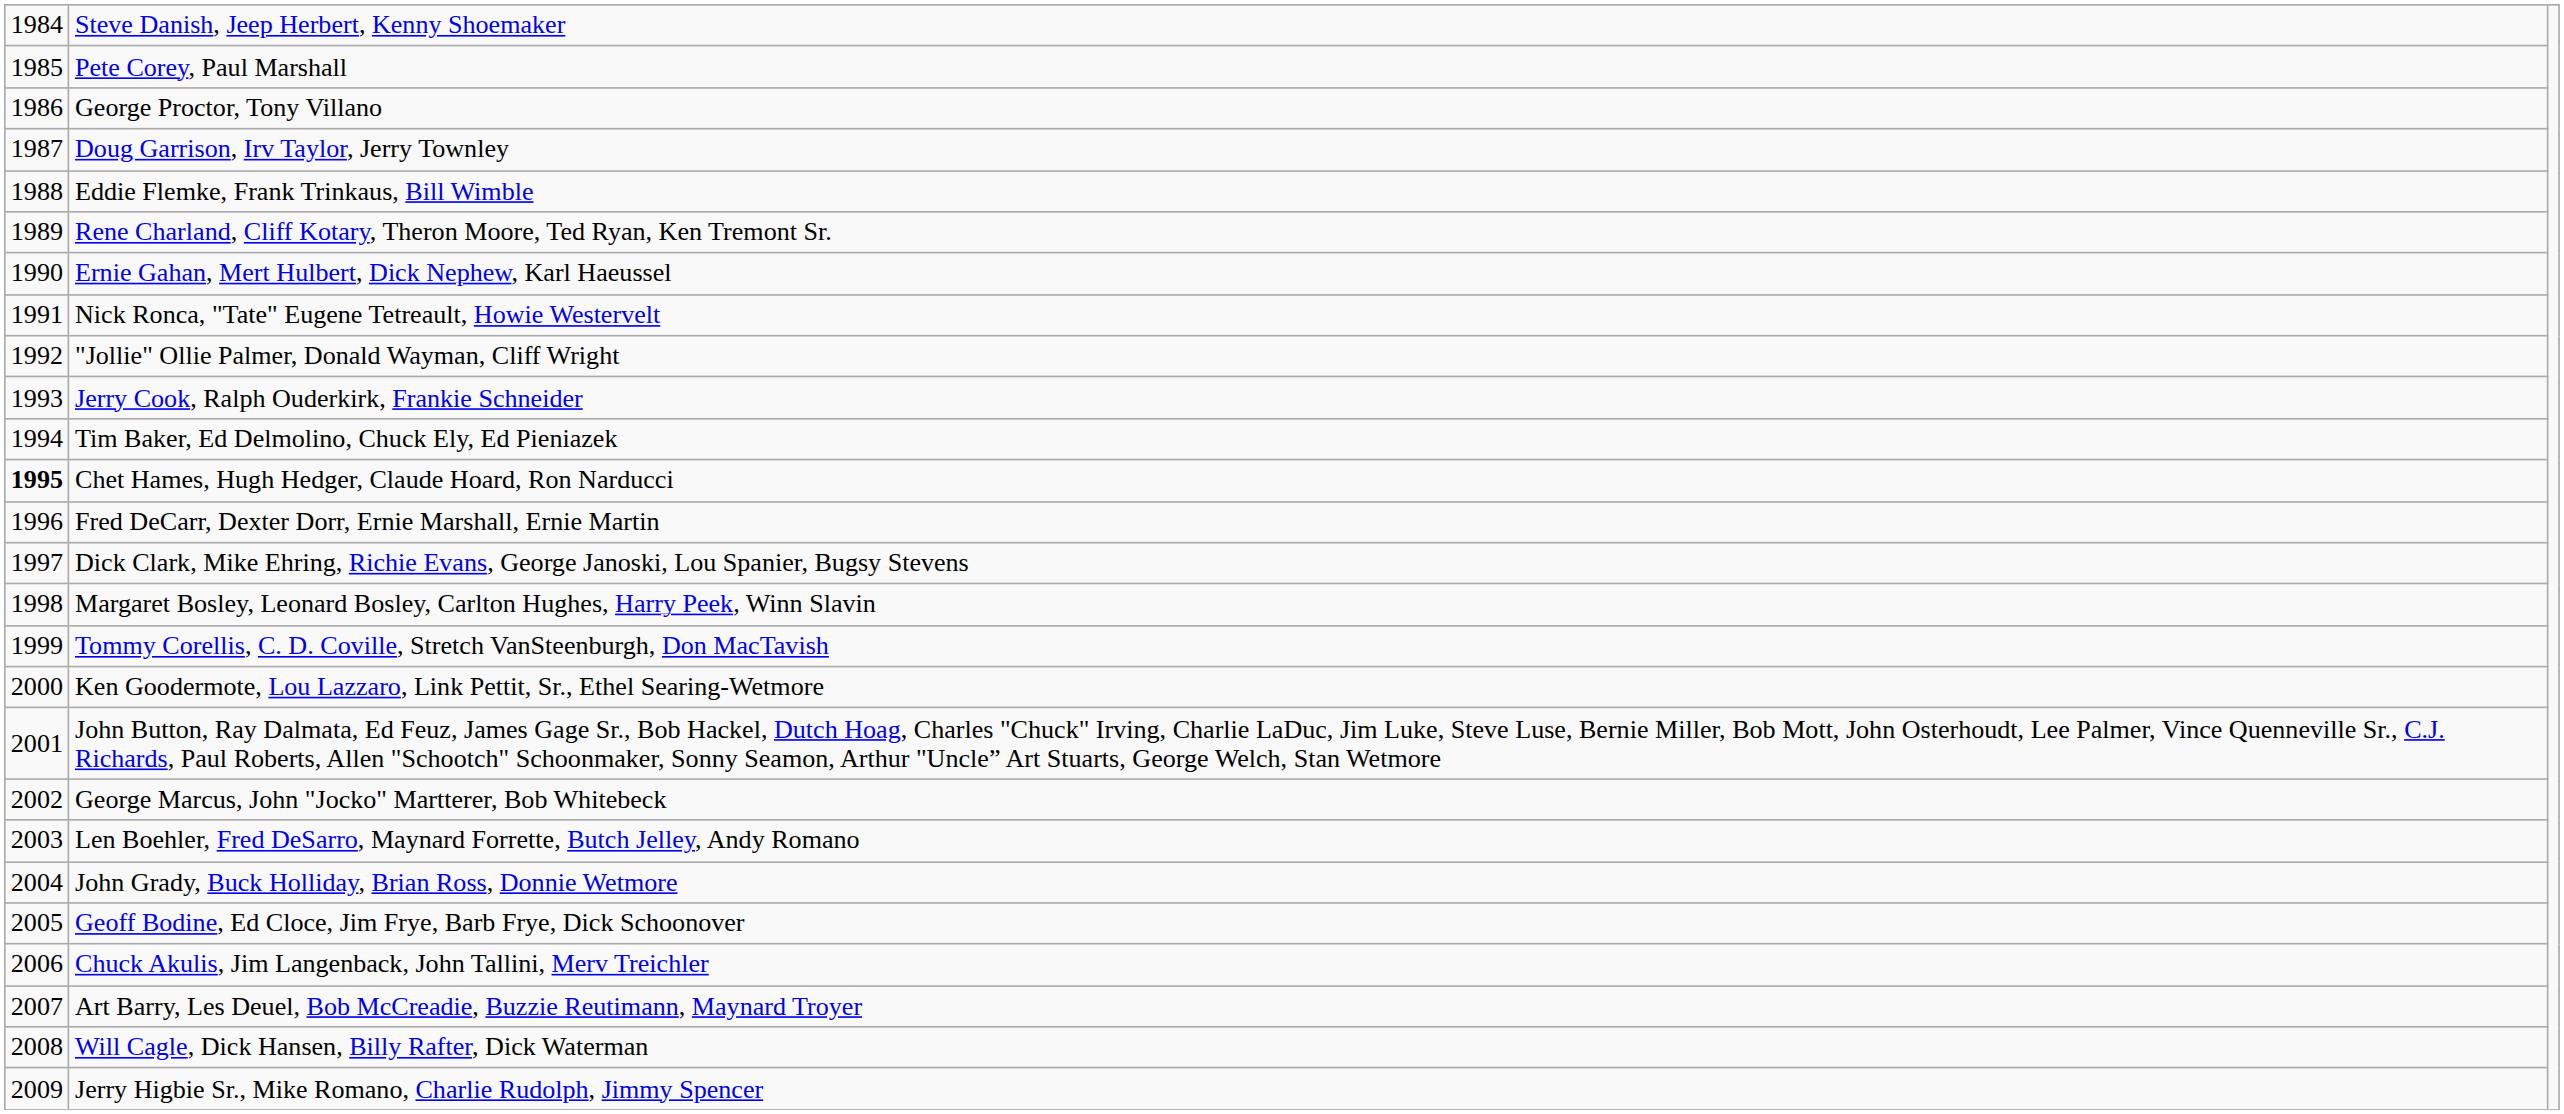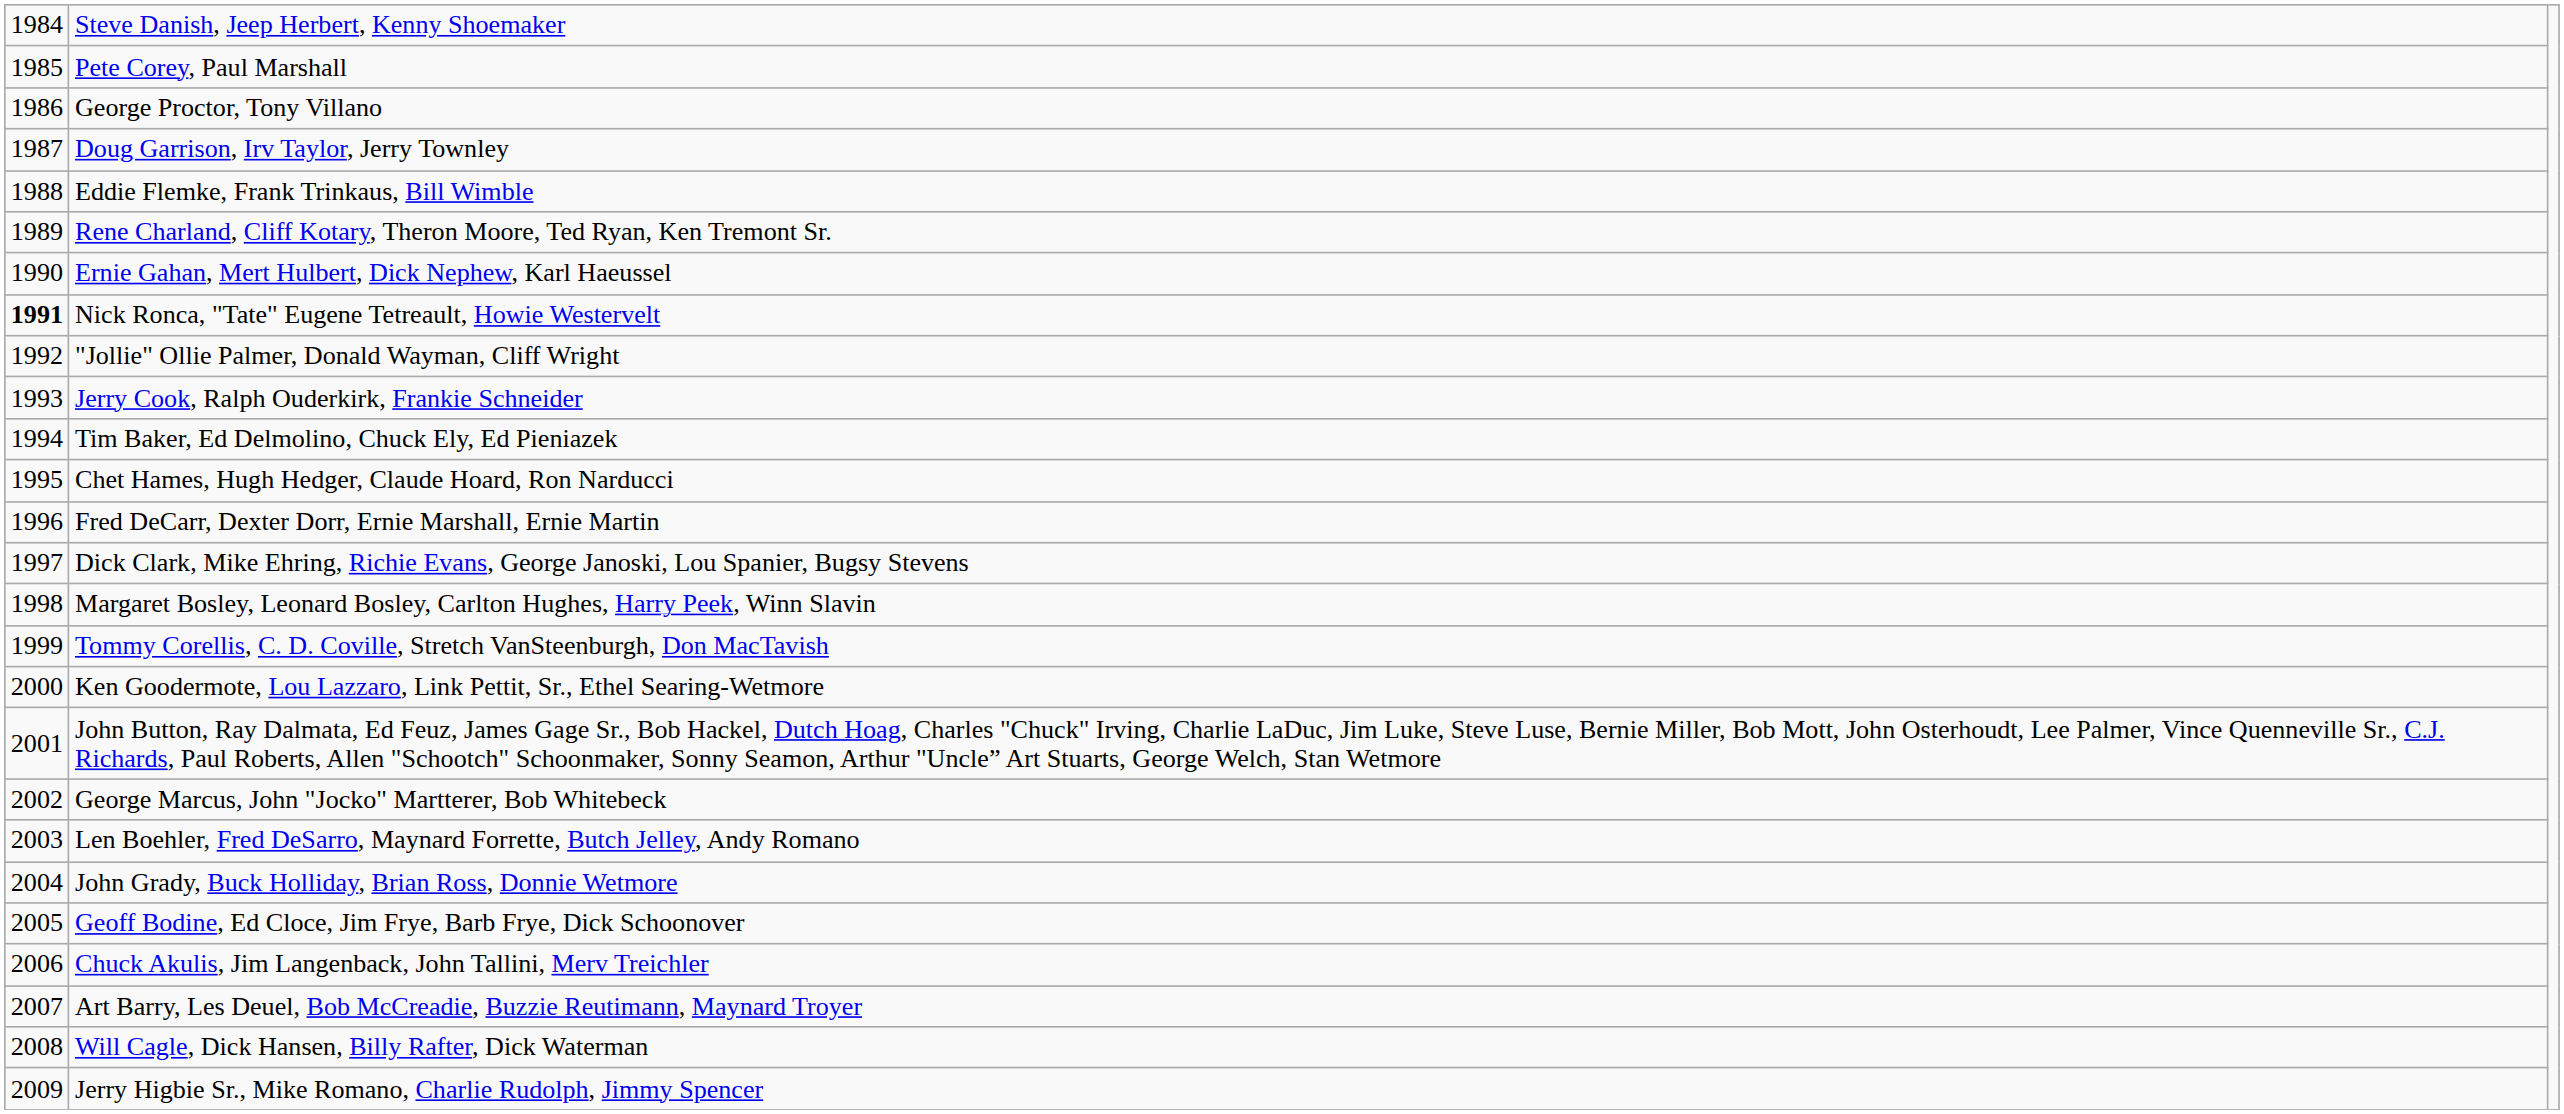Nick Ronca, "Tate" Eugene Tetreault, Howie Westervelt | column 1: normal -> bold
Chet Hames, Hugh Hedger, Claude Hoard, Ron Narducci | column 1: bold -> normal
